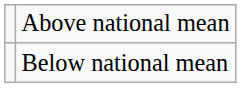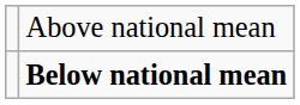row 2 | column 2: normal -> bold
